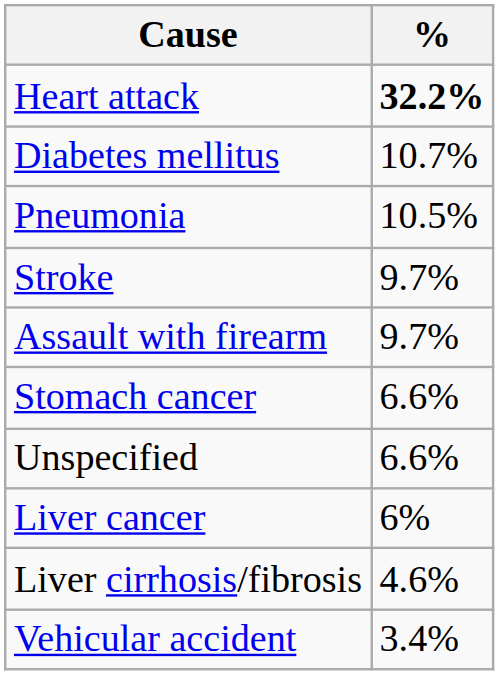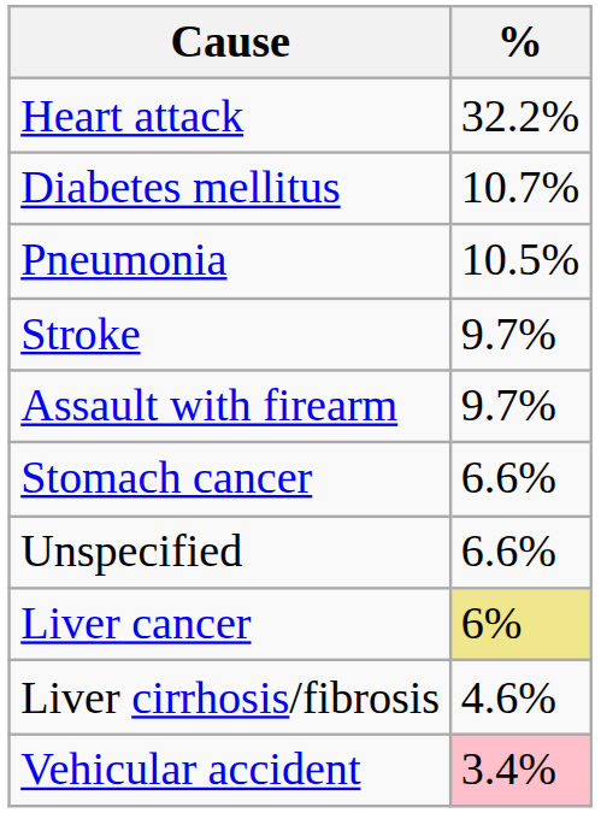Heart attack | %: bold -> normal
Liver cancer | %: no background -> khaki background
Vehicular accident | %: no background -> pink background
